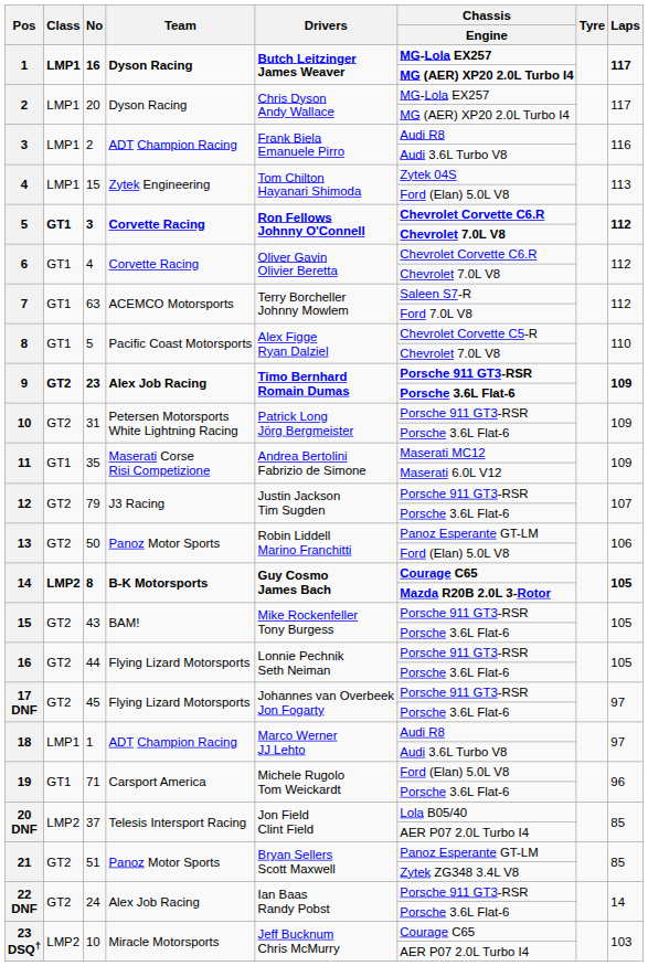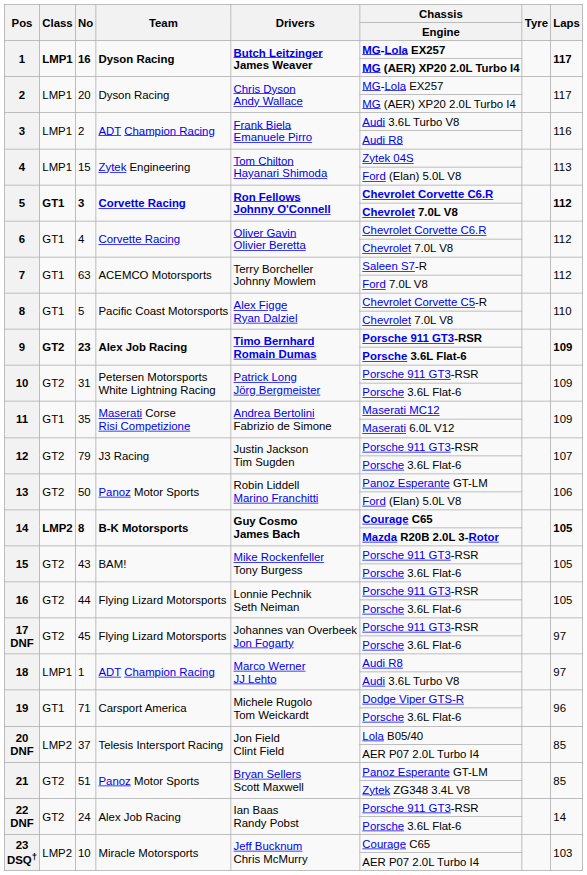row 7 | Chassis / Engine: Audi R8 -> Audi 3.6L Turbo V8
row 8 | Chassis / Engine: Audi 3.6L Turbo V8 -> Audi R8
row 39 | Chassis / Engine: Ford (Elan) 5.0L V8 -> Dodge Viper GTS-R
